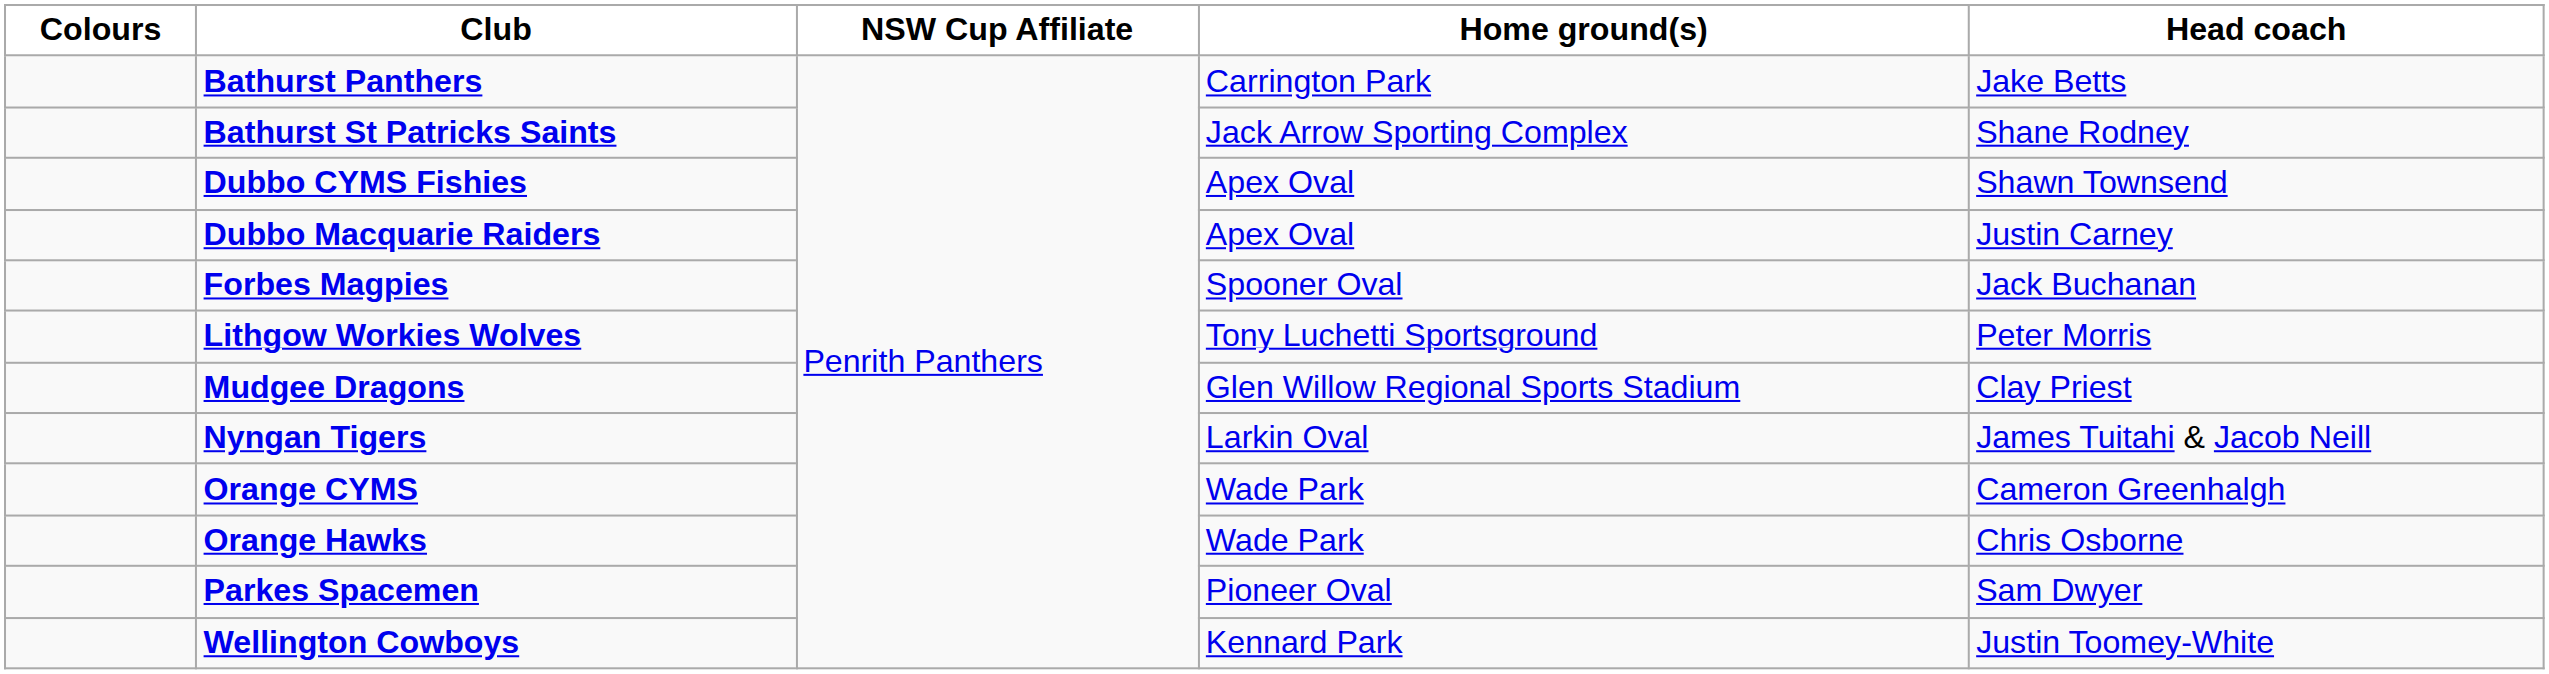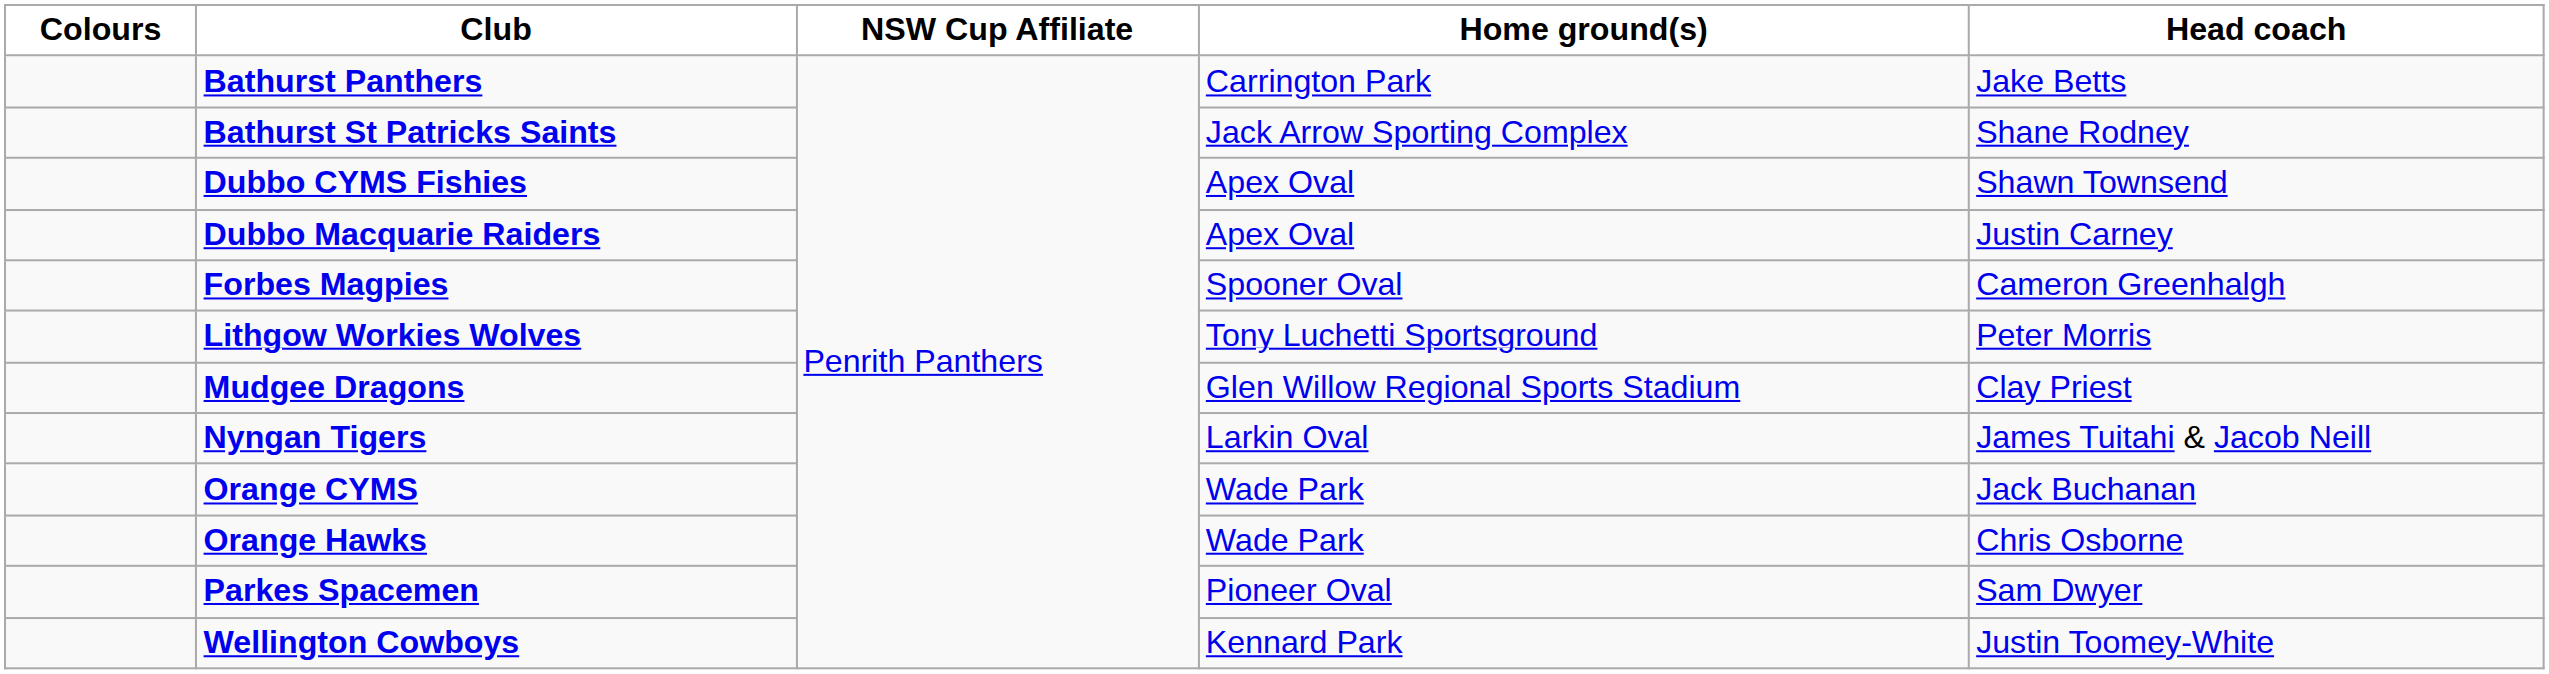Forbes Magpies | Head coach: Jack Buchanan -> Cameron Greenhalgh
Orange CYMS | Head coach: Cameron Greenhalgh -> Jack Buchanan
